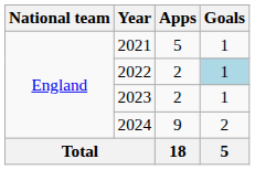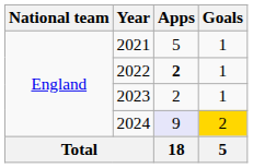2022 | Apps: normal -> bold
2022 | Goals: lightblue background -> no background
2024 | Apps: no background -> lavender background
2024 | Goals: no background -> gold background
